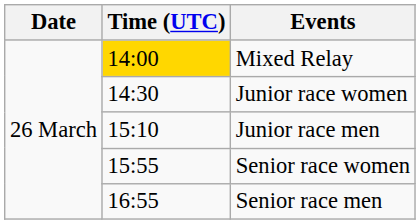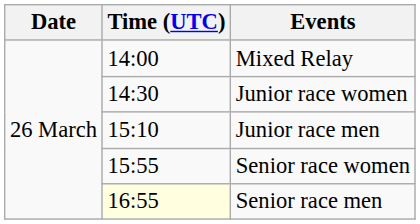Mixed Relay | Time (UTC): gold background -> no background
Senior race men | Time (UTC): no background -> lightyellow background
